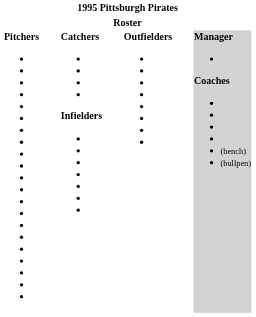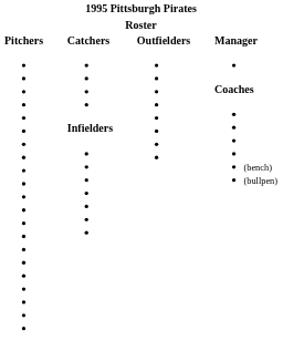Pitchers | column 4: lightgrey background -> no background
